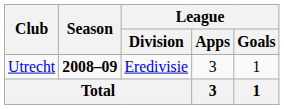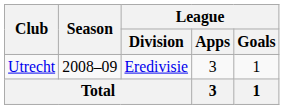Utrecht | Season: bold -> normal
